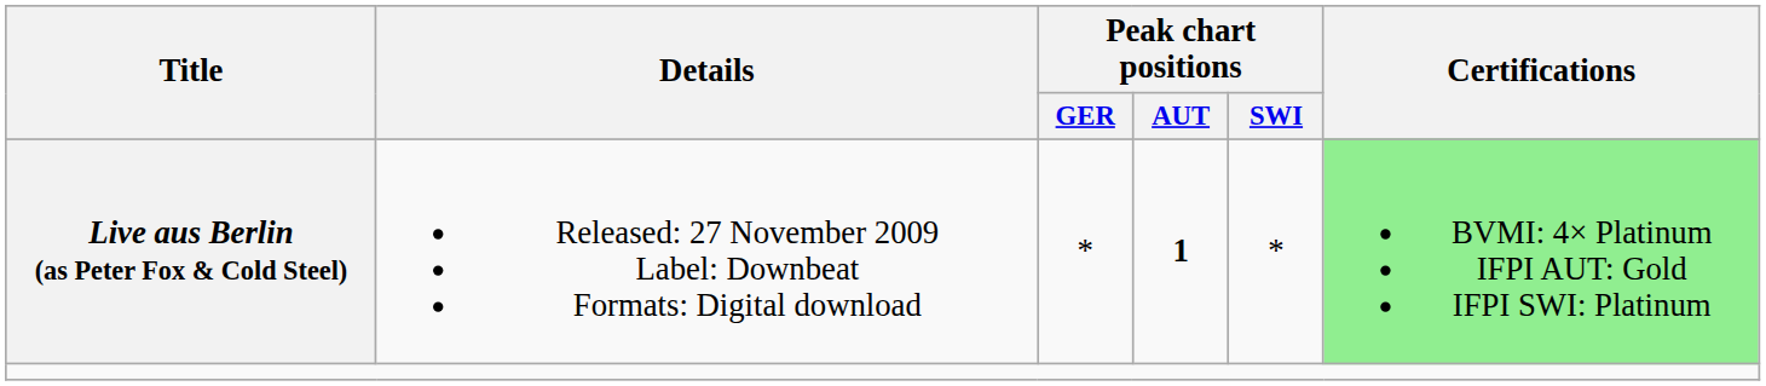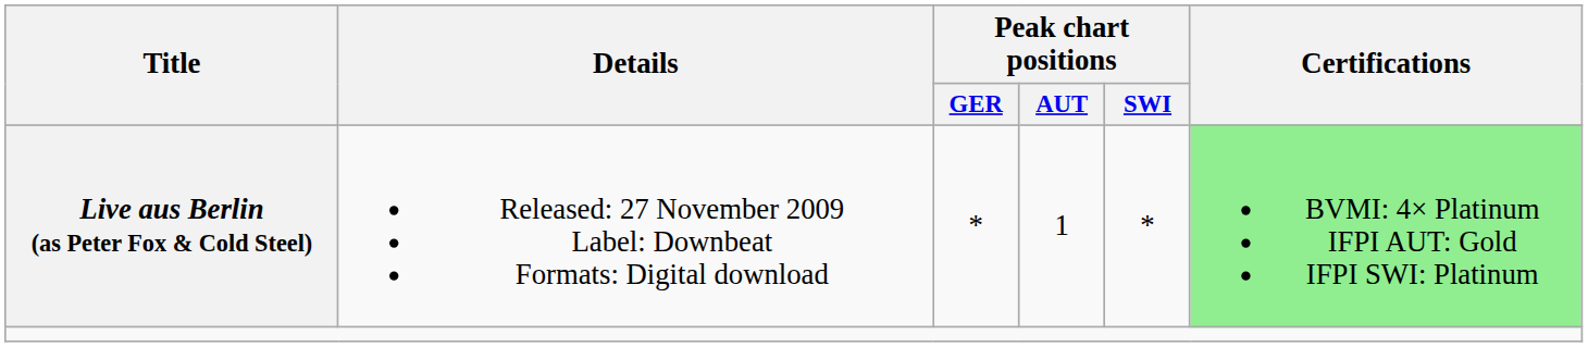Live aus Berlin (as Peter Fox & Cold Steel) | Peak chart positions / AUT: bold -> normal
